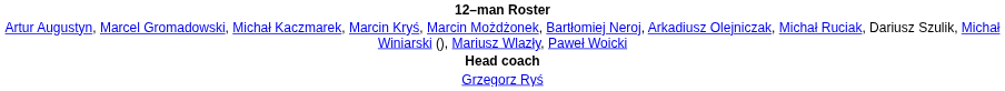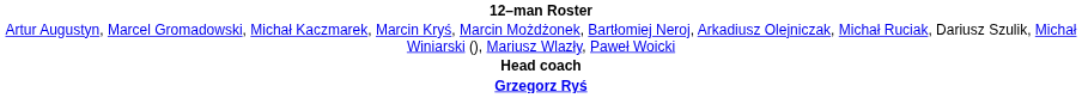row 4 | column 1: normal -> bold
